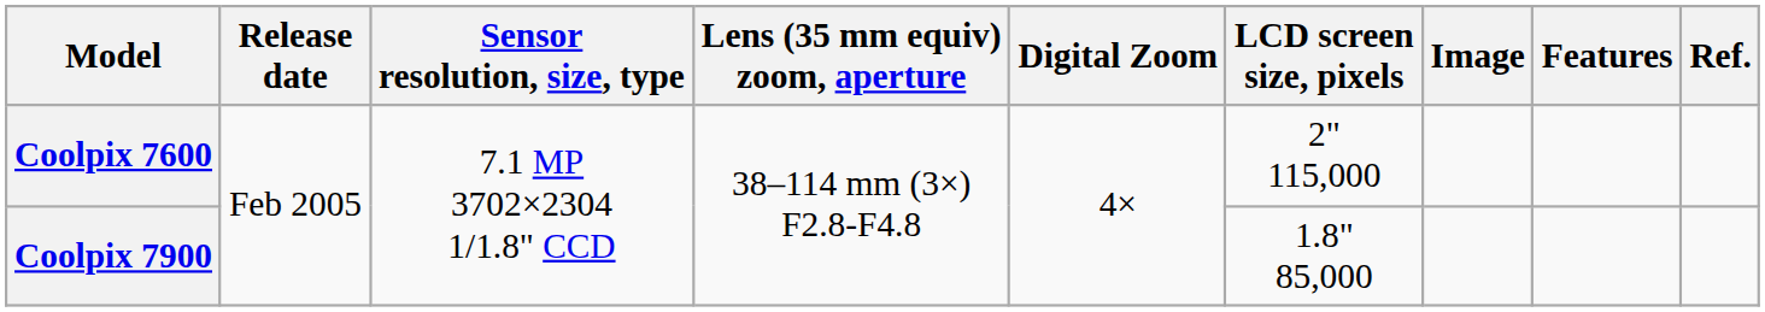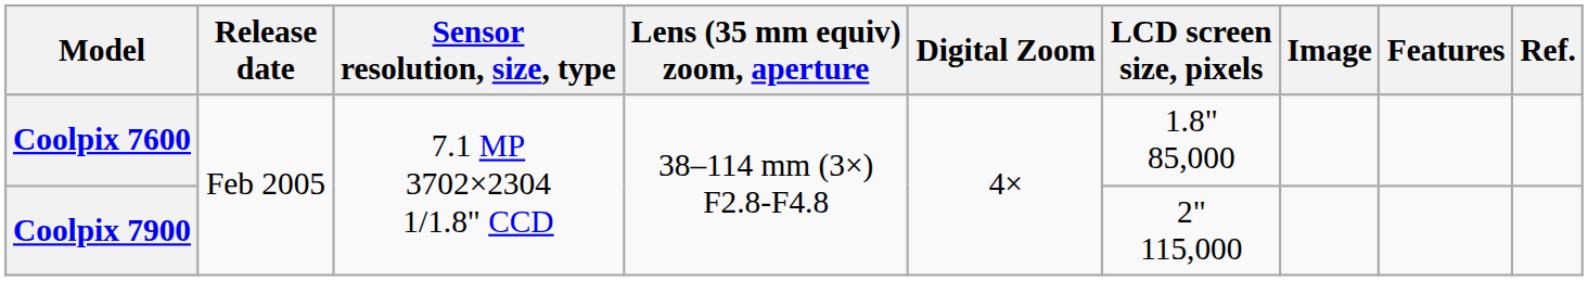Coolpix 7600 | LCD screen size, pixels: 2" 115,000 -> 1.8" 85,000
Coolpix 7900 | LCD screen size, pixels: 1.8" 85,000 -> 2" 115,000
